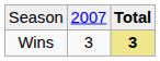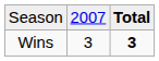Wins | column 3: khaki background -> no background
